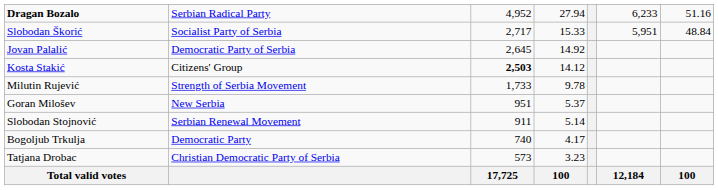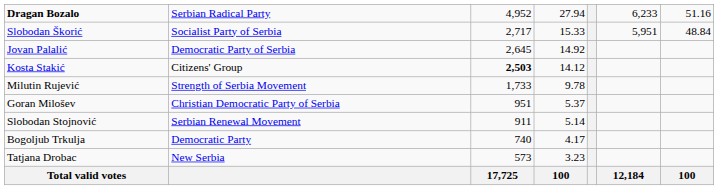Goran Milošev | column 2: New Serbia -> Christian Democratic Party of Serbia
Tatjana Drobac | column 2: Christian Democratic Party of Serbia -> New Serbia
